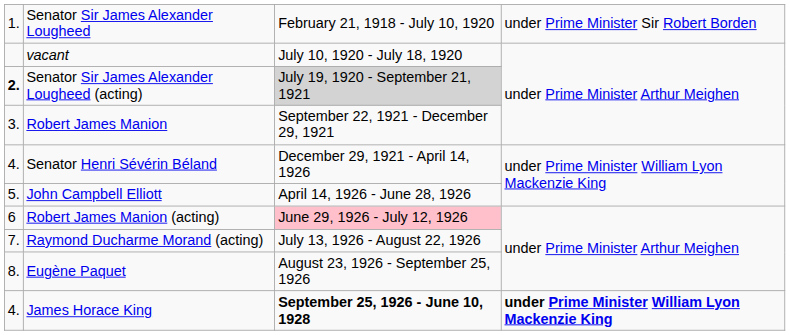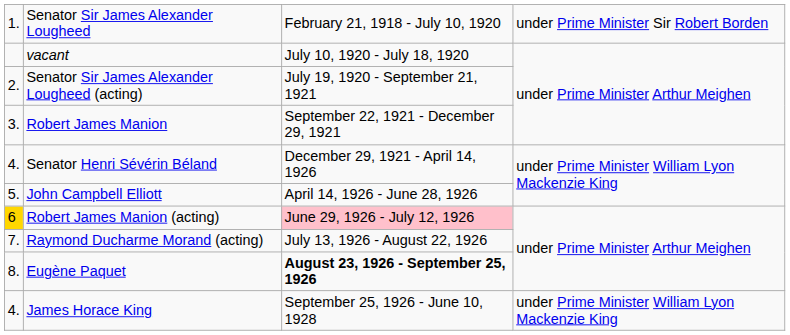Senator Sir James Alexander Lougheed (acting) | column 1: bold -> normal
Senator Sir James Alexander Lougheed (acting) | column 3: lightgrey background -> no background
Robert James Manion (acting) | column 1: no background -> gold background
Eugène Paquet | column 3: normal -> bold
James Horace King | column 3: bold -> normal
James Horace King | column 4: bold -> normal
